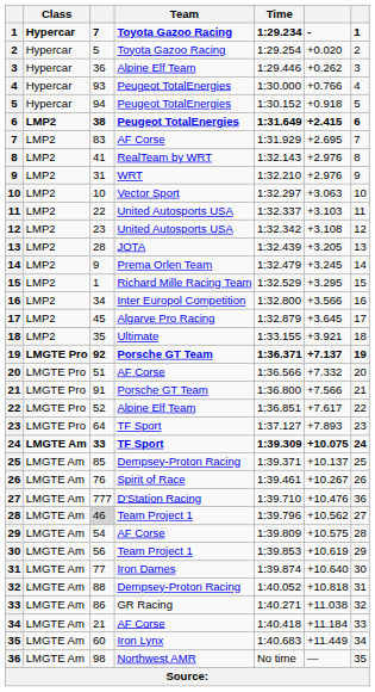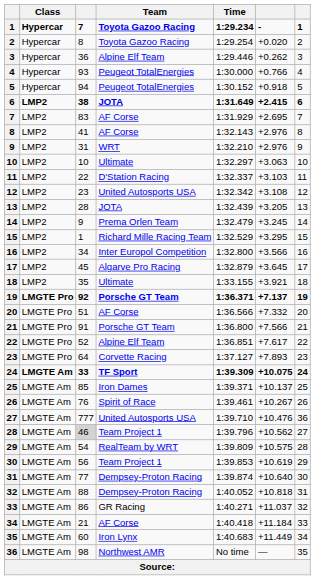row 3 | column 3: 5 -> 8
row 7 | Team: Peugeot TotalEnergies -> JOTA
row 9 | Team: RealTeam by WRT -> AF Corse
row 11 | Team: Vector Sport -> Ultimate
row 12 | Team: United Autosports USA -> D'Station Racing
row 24 | Team: TF Sport -> Corvette Racing
row 26 | Team: Dempsey-Proton Racing -> Iron Dames
row 28 | Team: D'Station Racing -> United Autosports USA
row 30 | Team: AF Corse -> RealTeam by WRT
row 32 | Team: Iron Dames -> Dempsey-Proton Racing
row 34 | column 6: +11.038 -> +11.037
